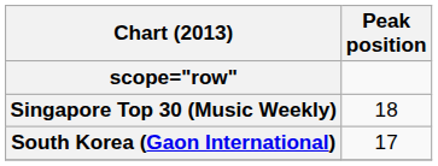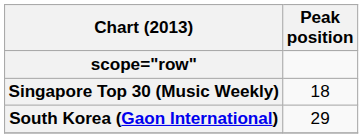South Korea (Gaon International) | Peak position: 17 -> 29
